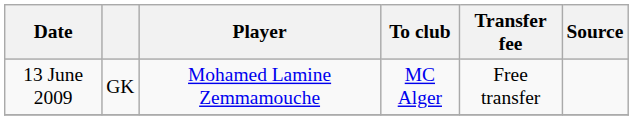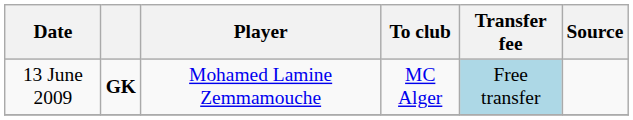13 June 2009 | column 2: normal -> bold
13 June 2009 | Transfer fee: no background -> lightblue background
